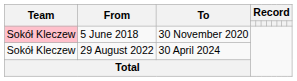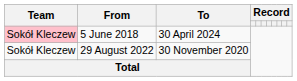5 June 2018 | To: 30 November 2020 -> 30 April 2024
29 August 2022 | To: 30 April 2024 -> 30 November 2020
